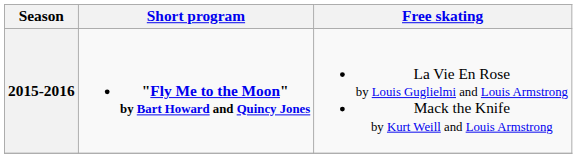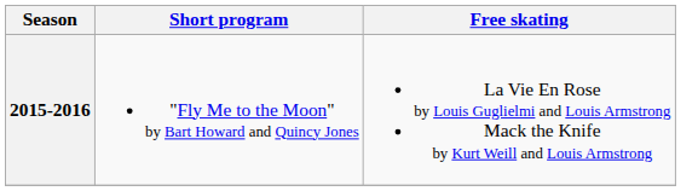2015-2016 | Short program: bold -> normal
